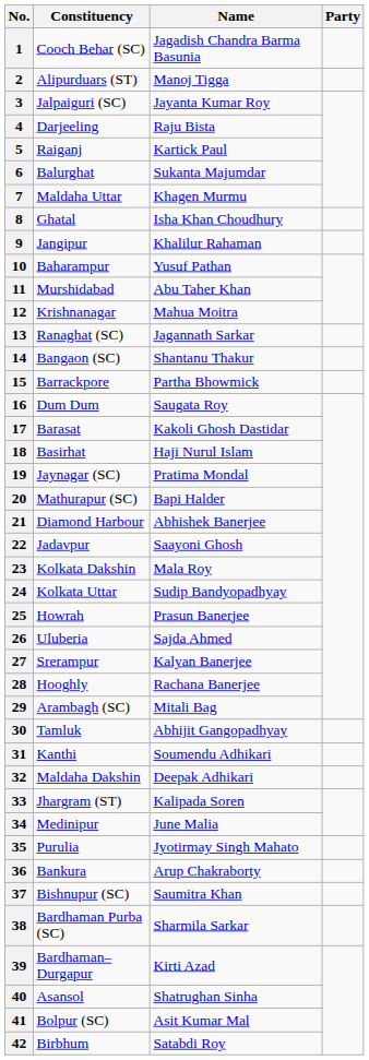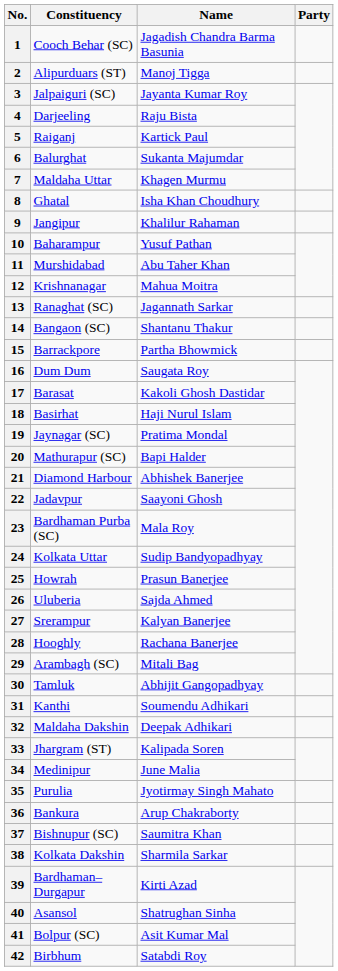23 | Constituency: Kolkata Dakshin -> Bardhaman Purba (SC)
38 | Constituency: Bardhaman Purba (SC) -> Kolkata Dakshin
